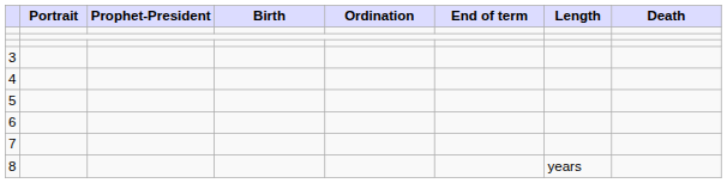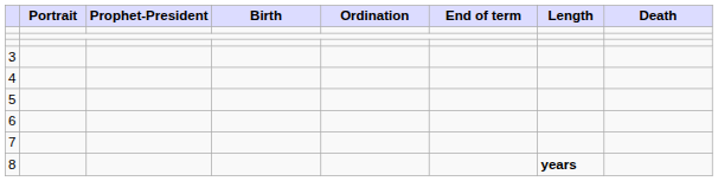8 | Length: normal -> bold
